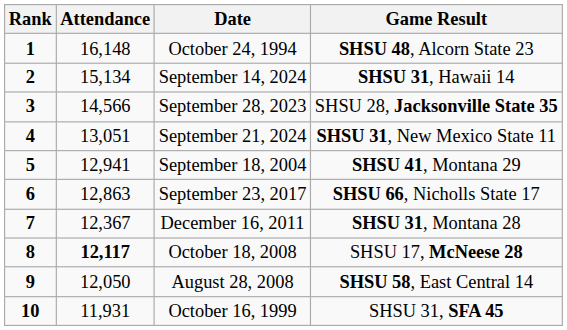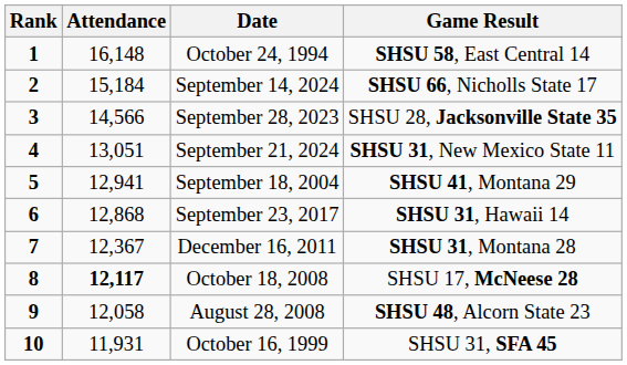October 24, 1994 | Game Result: SHSU 48, Alcorn State 23 -> SHSU 58, East Central 14
September 14, 2024 | Attendance: 15,134 -> 15,184
September 14, 2024 | Game Result: SHSU 31, Hawaii 14 -> SHSU 66, Nicholls State 17
September 23, 2017 | Attendance: 12,863 -> 12,868
September 23, 2017 | Game Result: SHSU 66, Nicholls State 17 -> SHSU 31, Hawaii 14
August 28, 2008 | Attendance: 12,050 -> 12,058
August 28, 2008 | Game Result: SHSU 58, East Central 14 -> SHSU 48, Alcorn State 23
